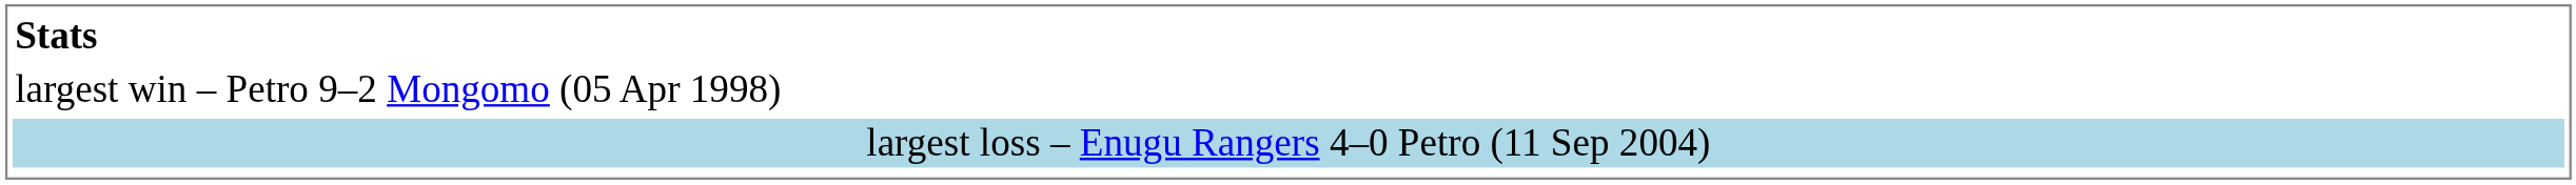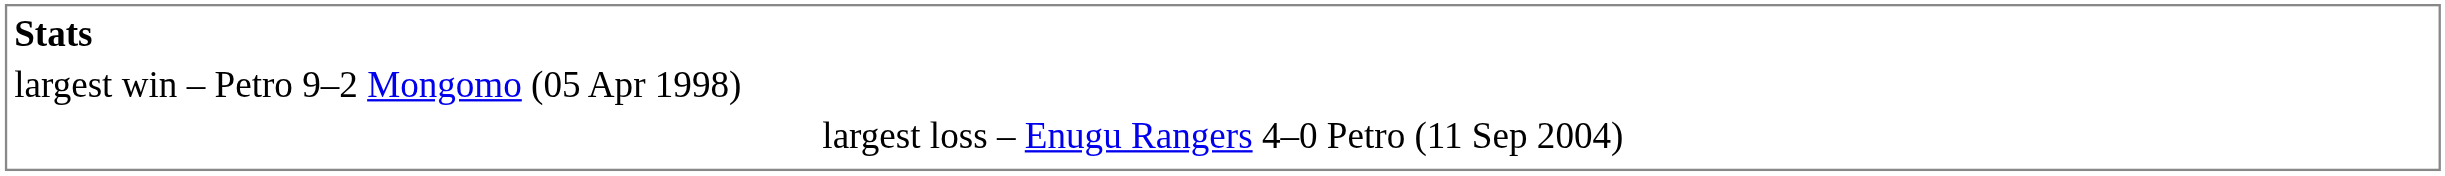row 3 | column 1: lightblue background -> no background
